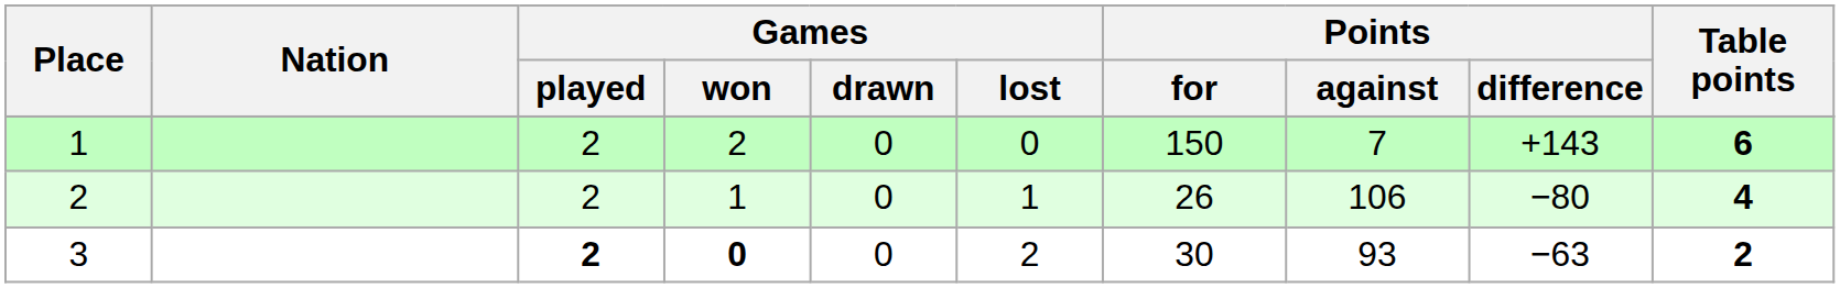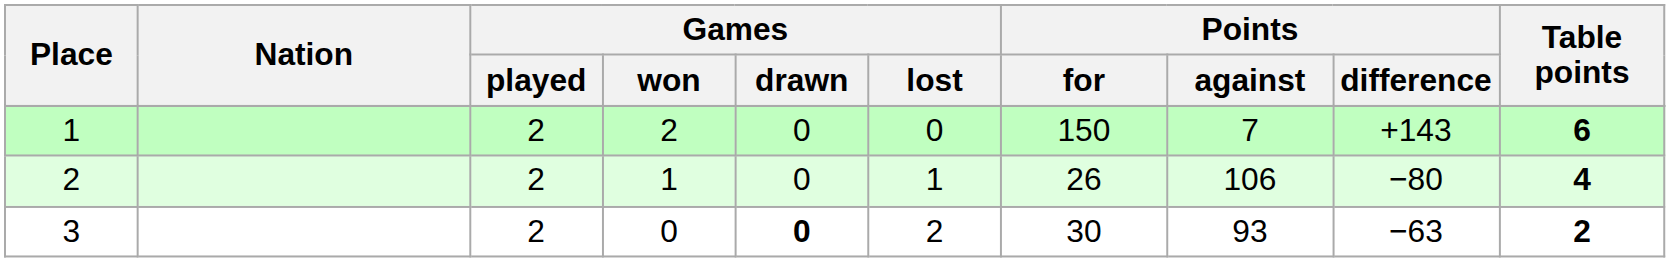3 | Games / played: bold -> normal
3 | Games / won: bold -> normal
3 | Games / drawn: normal -> bold
